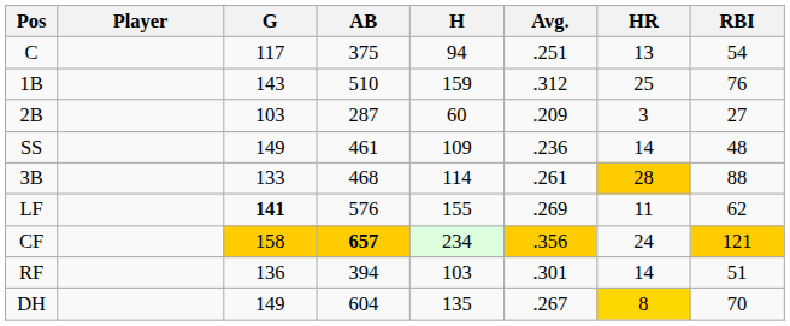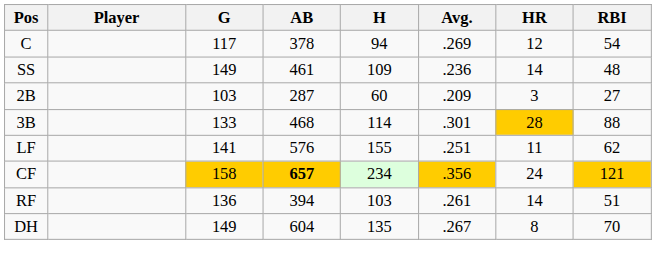C | AB: 375 -> 378
C | Avg.: .251 -> .269
C | HR: 13 -> 12
- row: 1B | 143 | 510 | 159 | .312 | 25 | 76
rows swapped: 2B <-> SS
3B | Avg.: .261 -> .301
LF | G: bold -> normal
LF | Avg.: .269 -> .251
RF | Avg.: .301 -> .261
DH | HR: gold background -> no background
